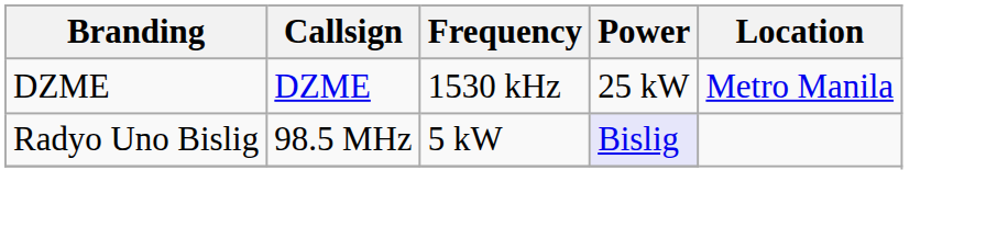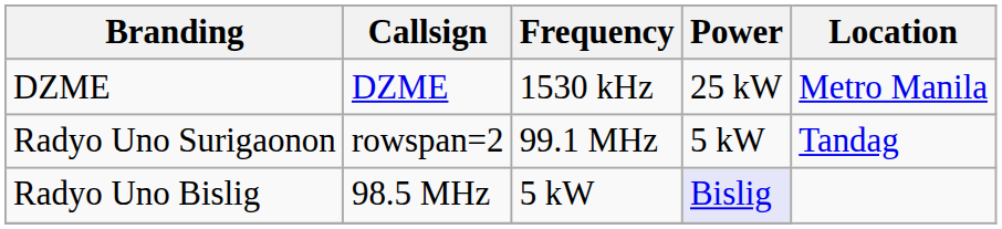+ row: Radyo Uno Surigaonon | rowspan=2 | 99.1 MHz | 5 kW | Tandag
